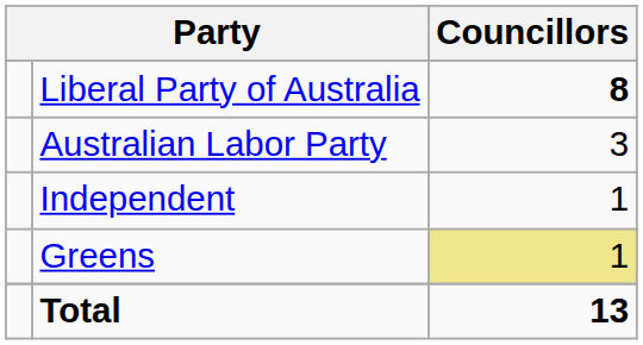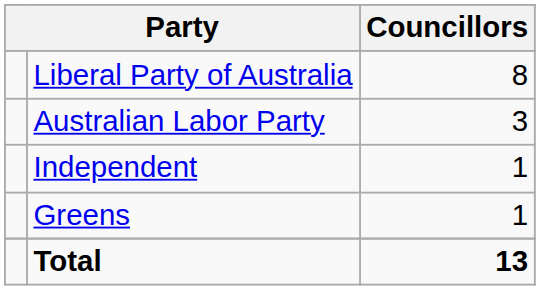Liberal Party of Australia | Councillors: bold -> normal
Greens | Councillors: khaki background -> no background
